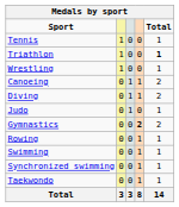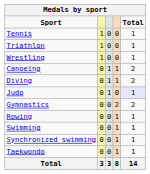Triathlon | Total: bold -> normal
Judo | Total: no background -> lavender background
Gymnastics | column 4: bold -> normal
